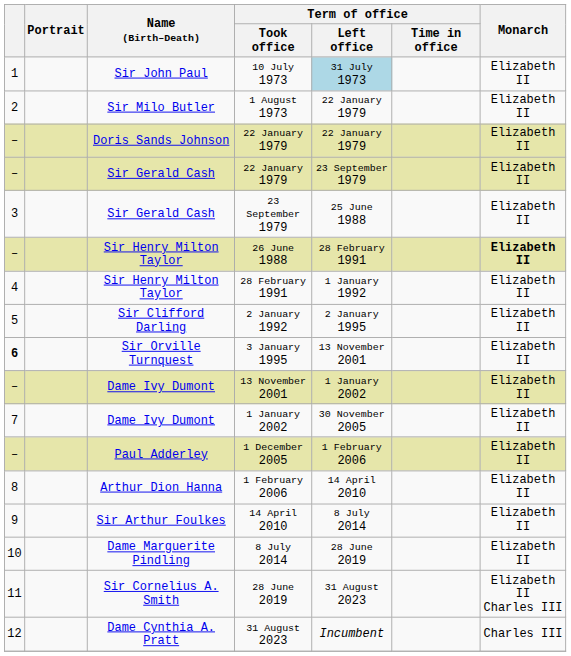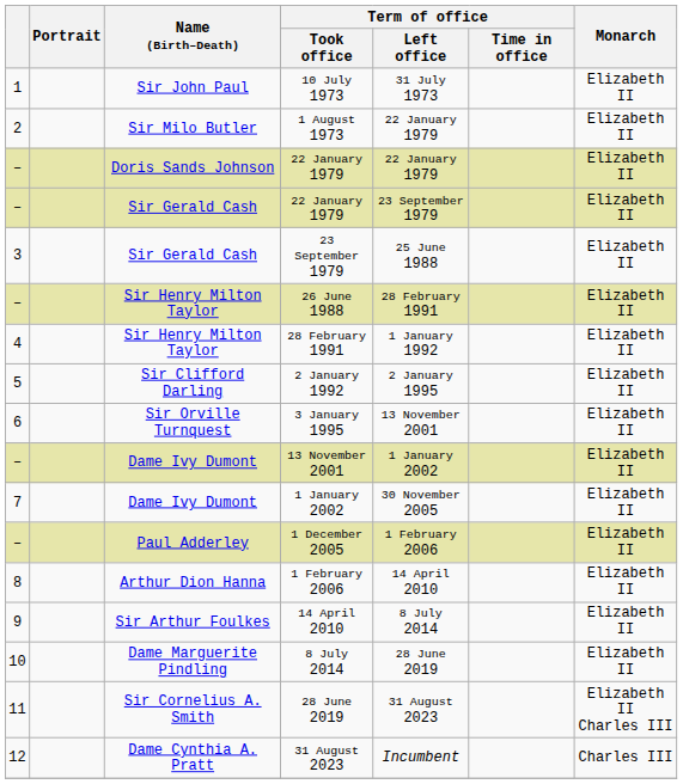10 July 1973 | Term of office / Left office: lightblue background -> no background
26 June 1988 | Monarch: bold -> normal
3 January 1995 | column 1: bold -> normal
